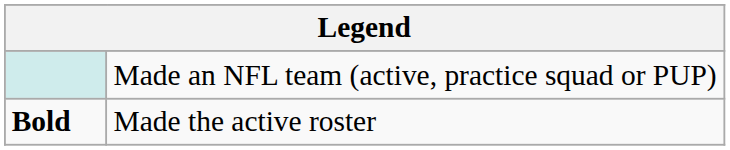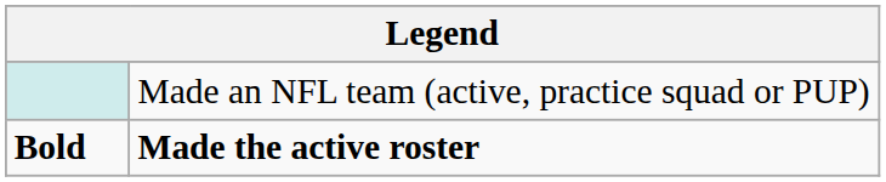Bold | column 2: normal -> bold
